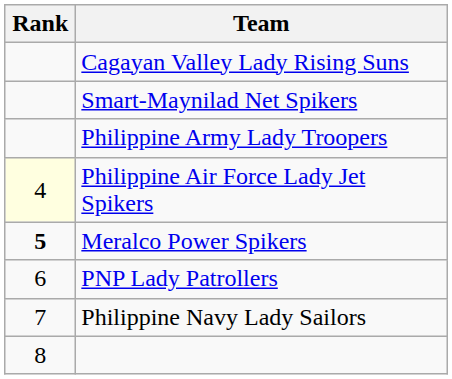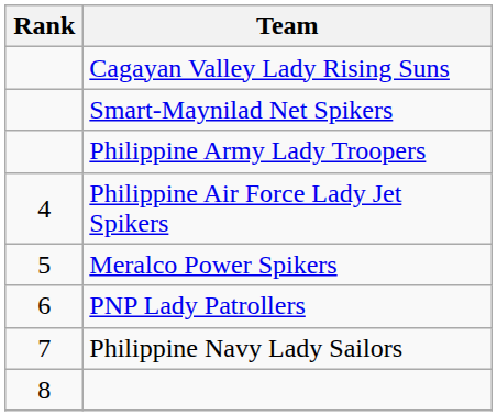Philippine Air Force Lady Jet Spikers | Rank: lightyellow background -> no background
Meralco Power Spikers | Rank: bold -> normal
